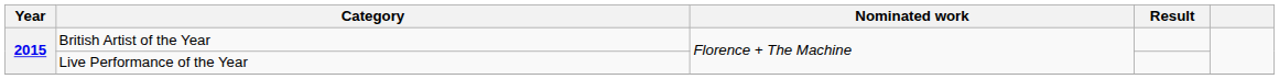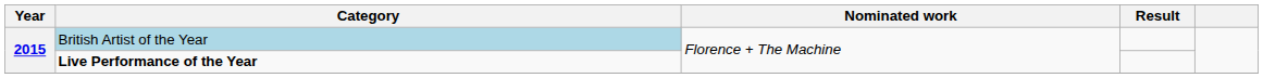British Artist of the Year | Category: no background -> lightblue background
Live Performance of the Year | Category: normal -> bold
